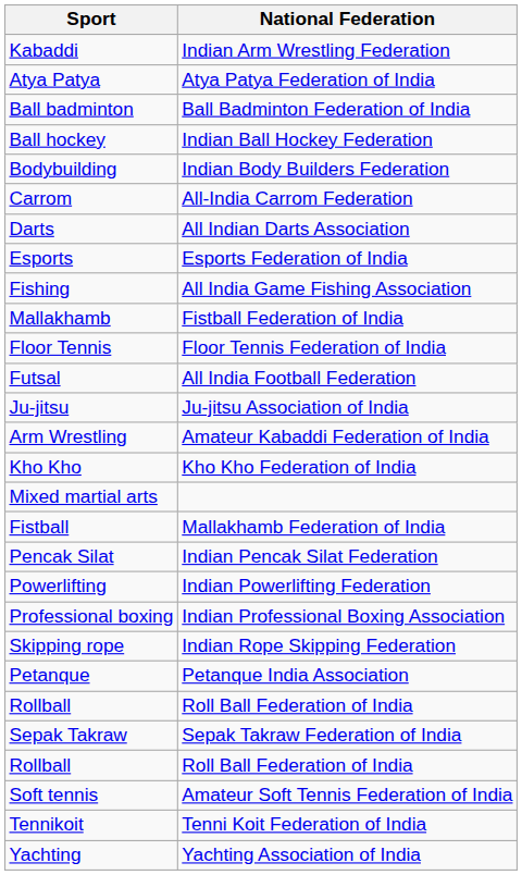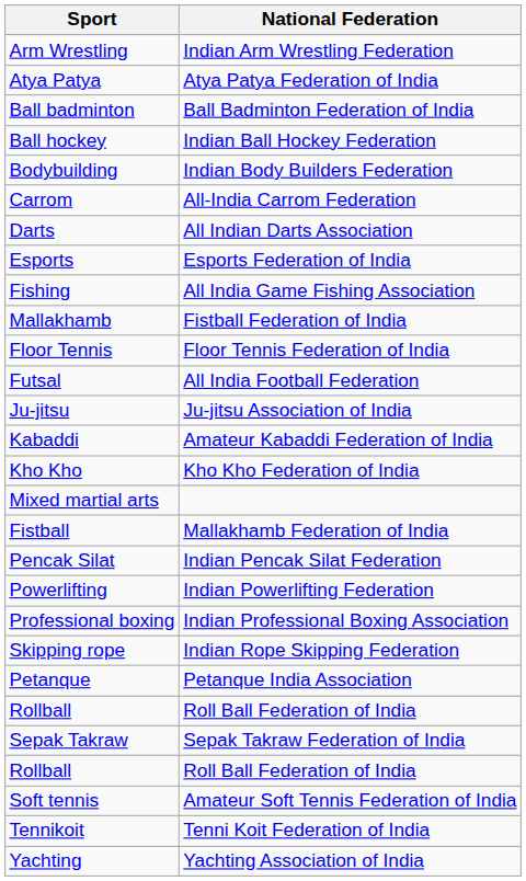row 2 | Sport: Kabaddi -> Arm Wrestling
row 15 | Sport: Arm Wrestling -> Kabaddi
